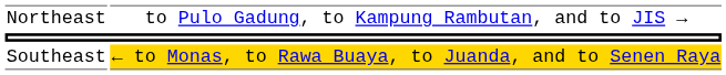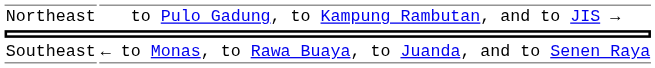Southeast | column 2: gold background -> no background
